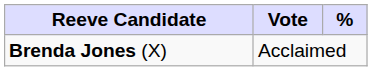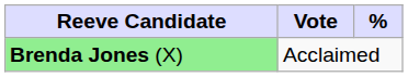Brenda Jones (X) | Reeve Candidate: no background -> lightgreen background
